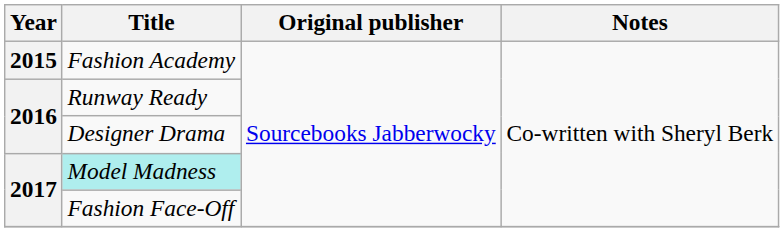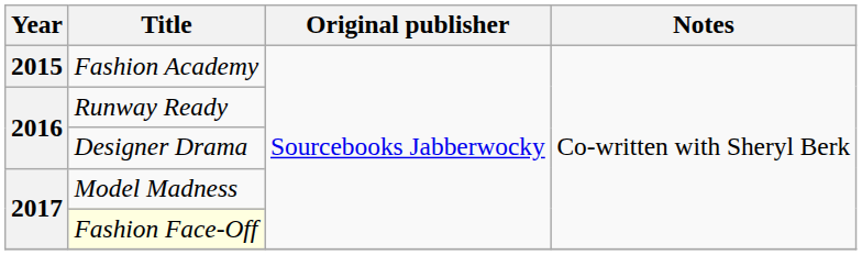Model Madness | Title: paleturquoise background -> no background
Fashion Face-Off | Title: no background -> lightyellow background
